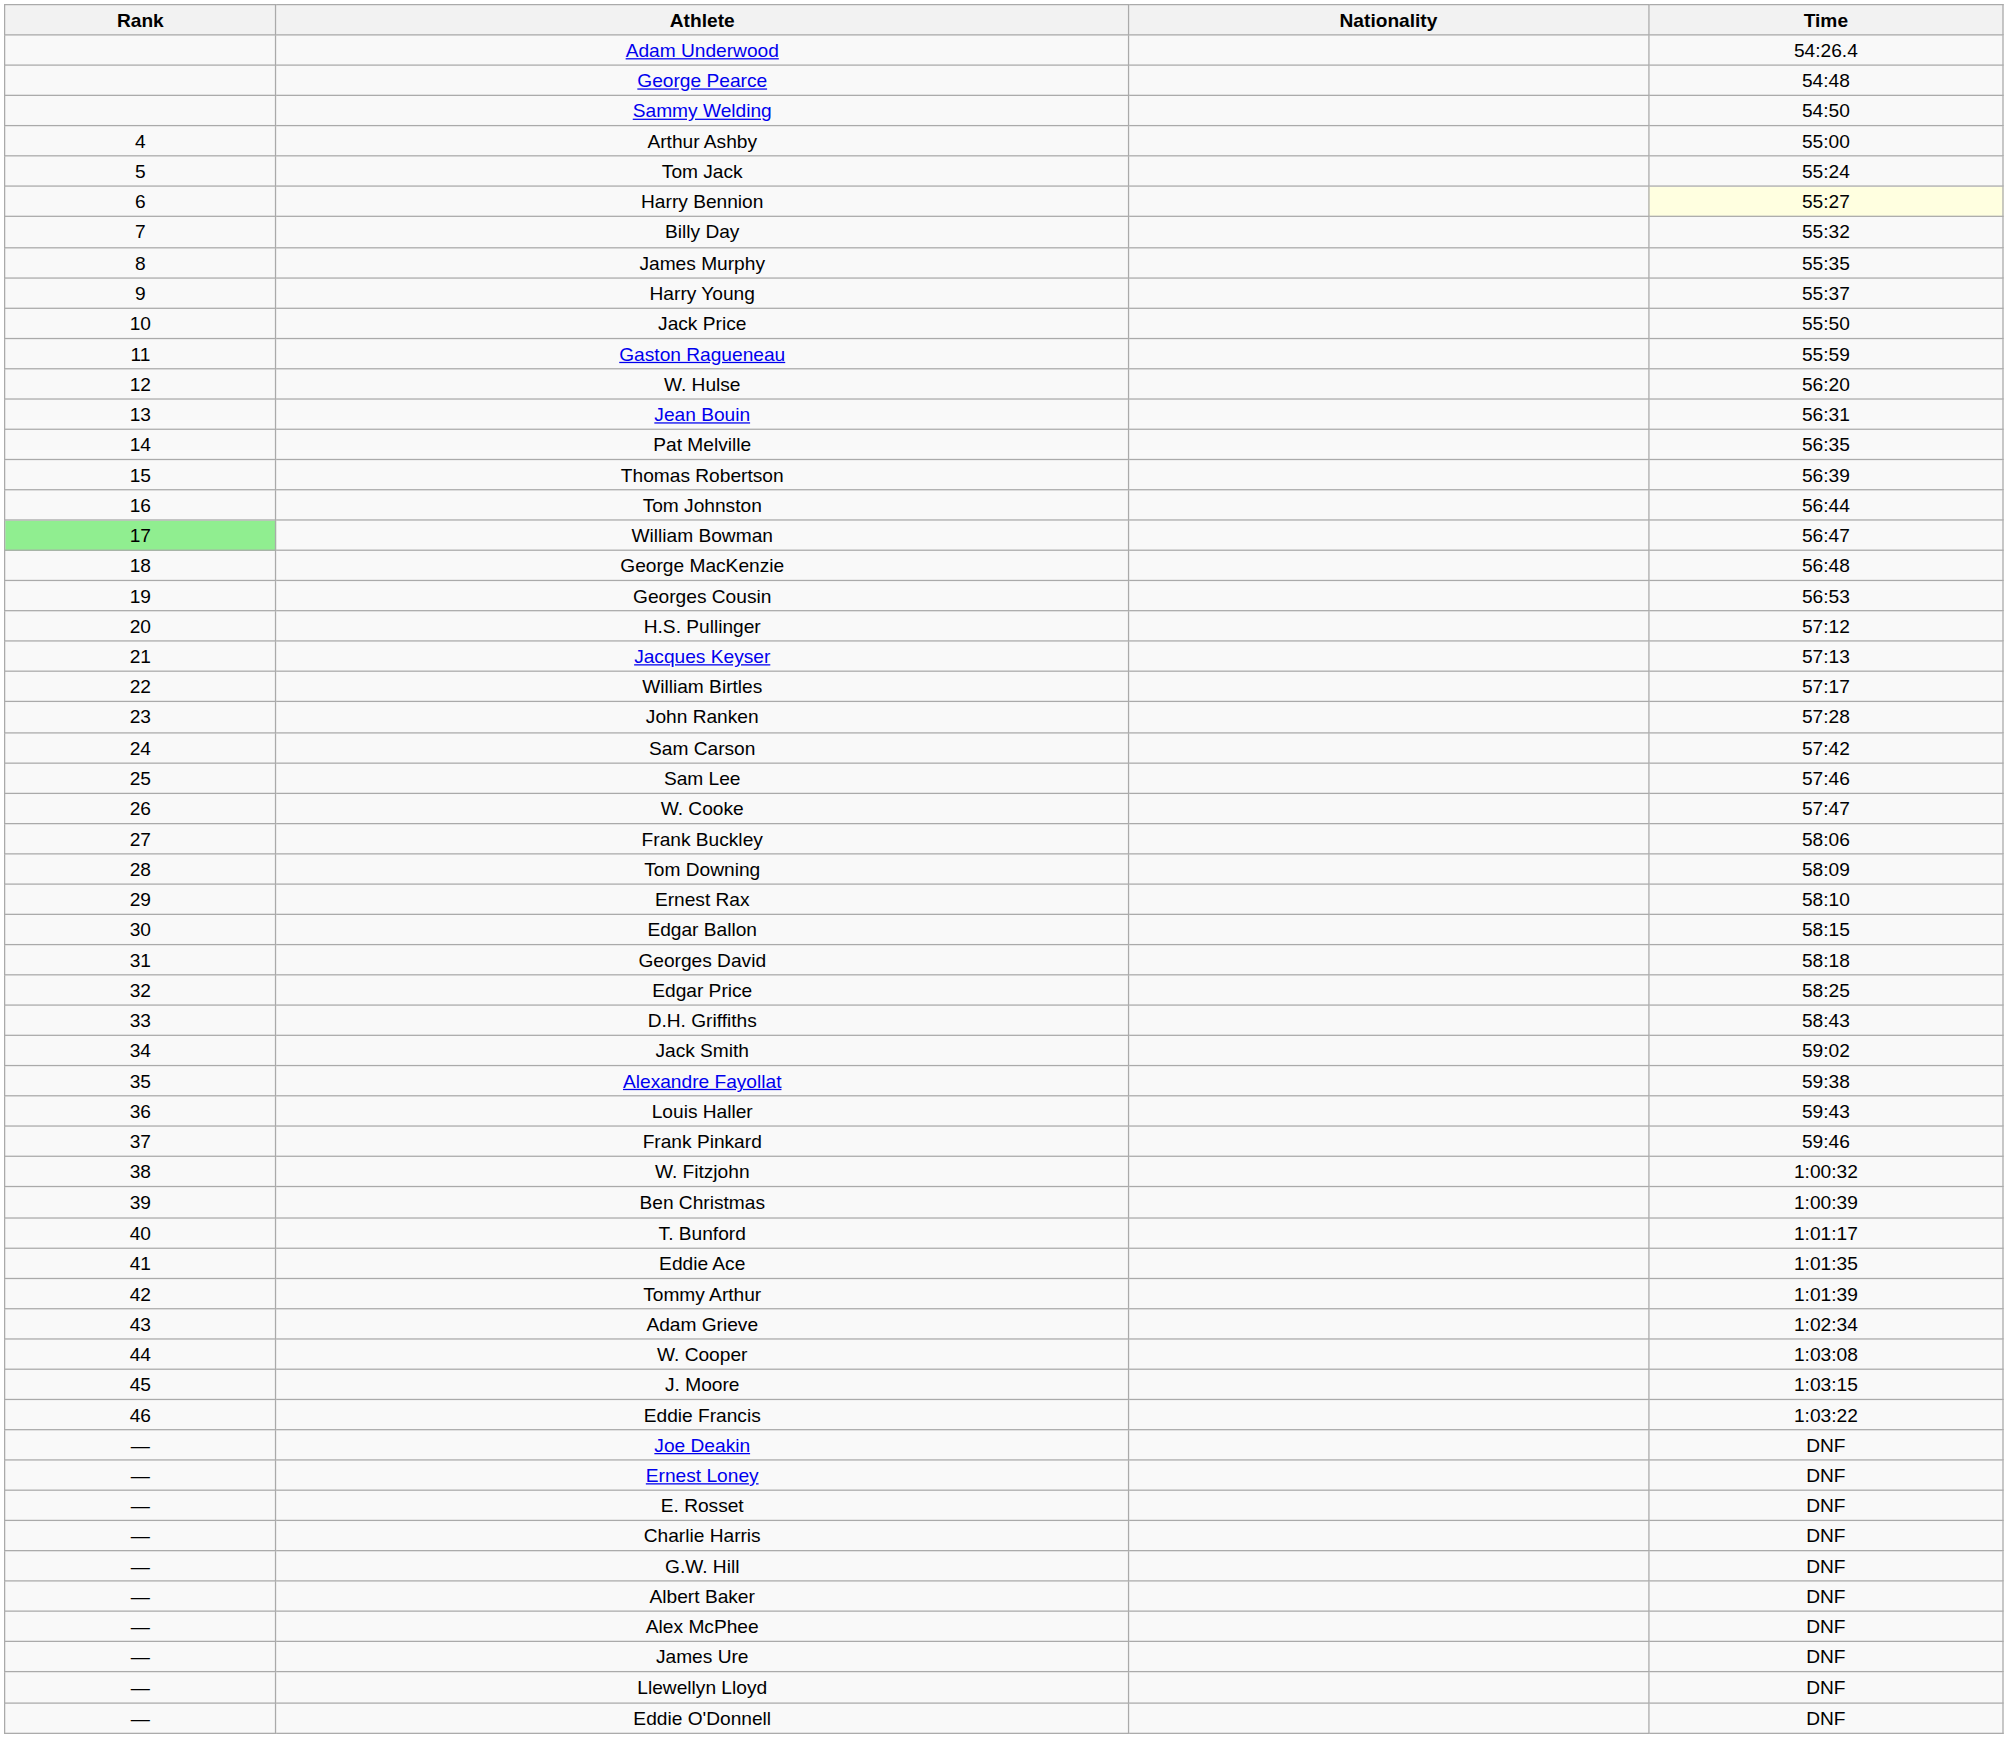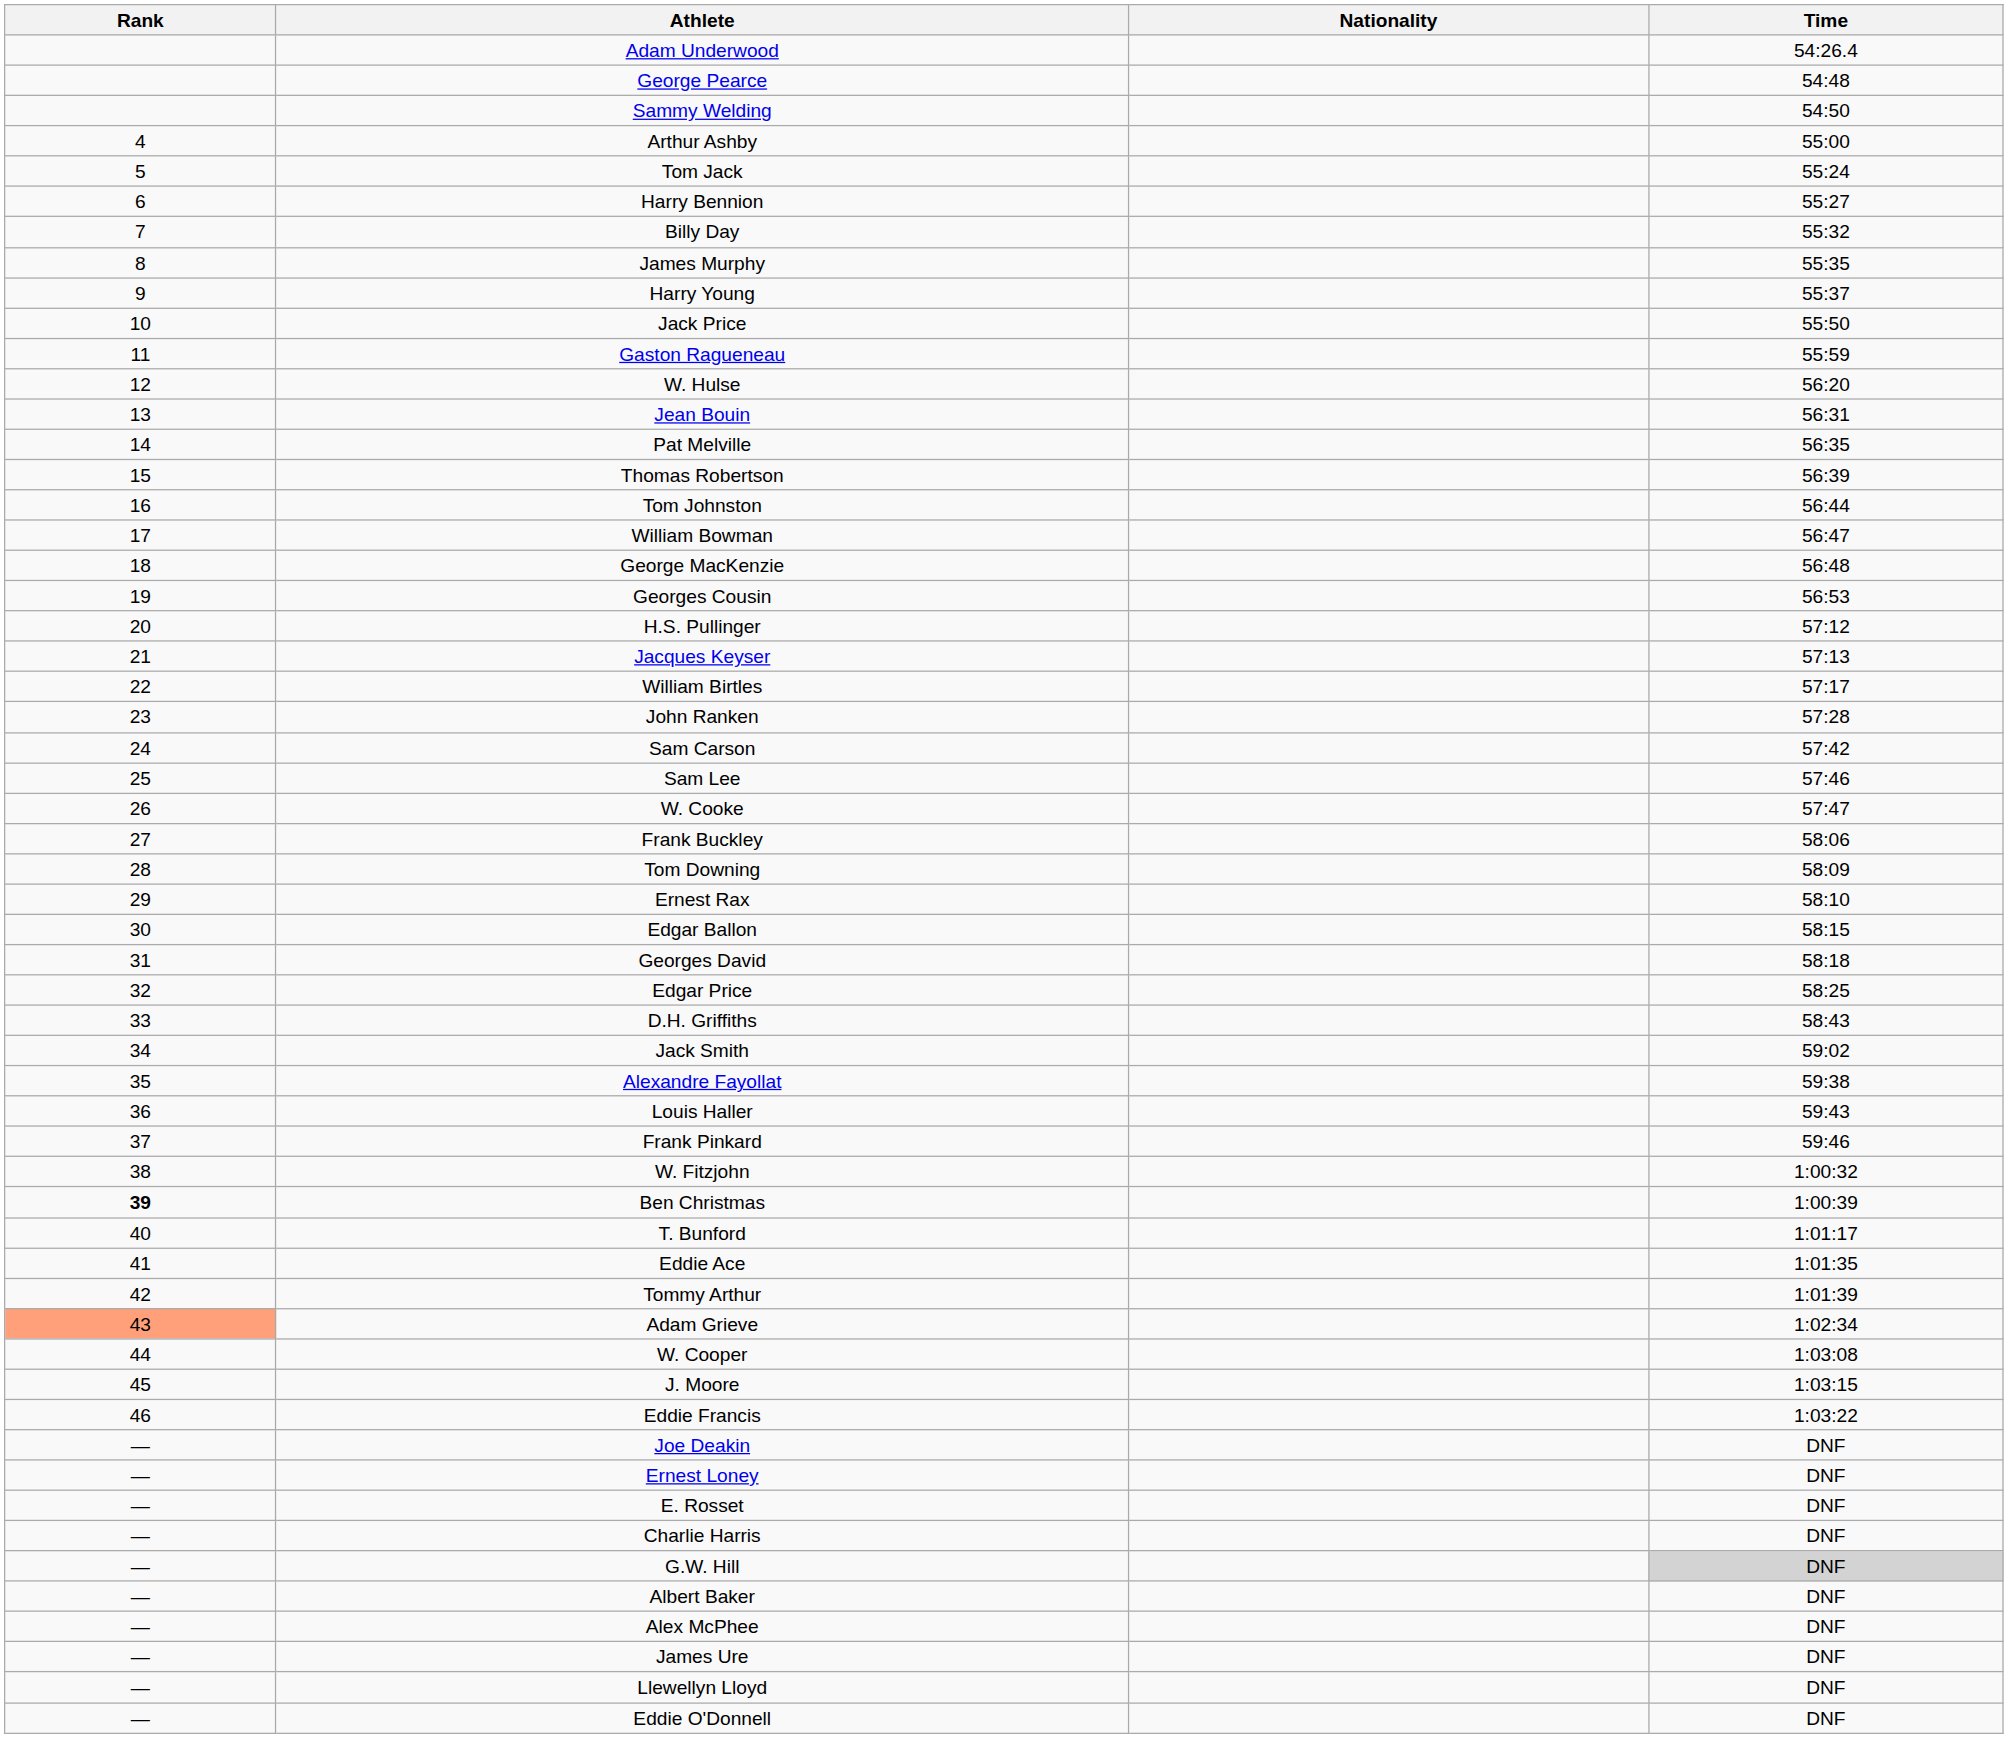Harry Bennion | Time: lightyellow background -> no background
William Bowman | Rank: lightgreen background -> no background
Ben Christmas | Rank: normal -> bold
Adam Grieve | Rank: no background -> lightsalmon background
G.W. Hill | Time: no background -> lightgrey background
